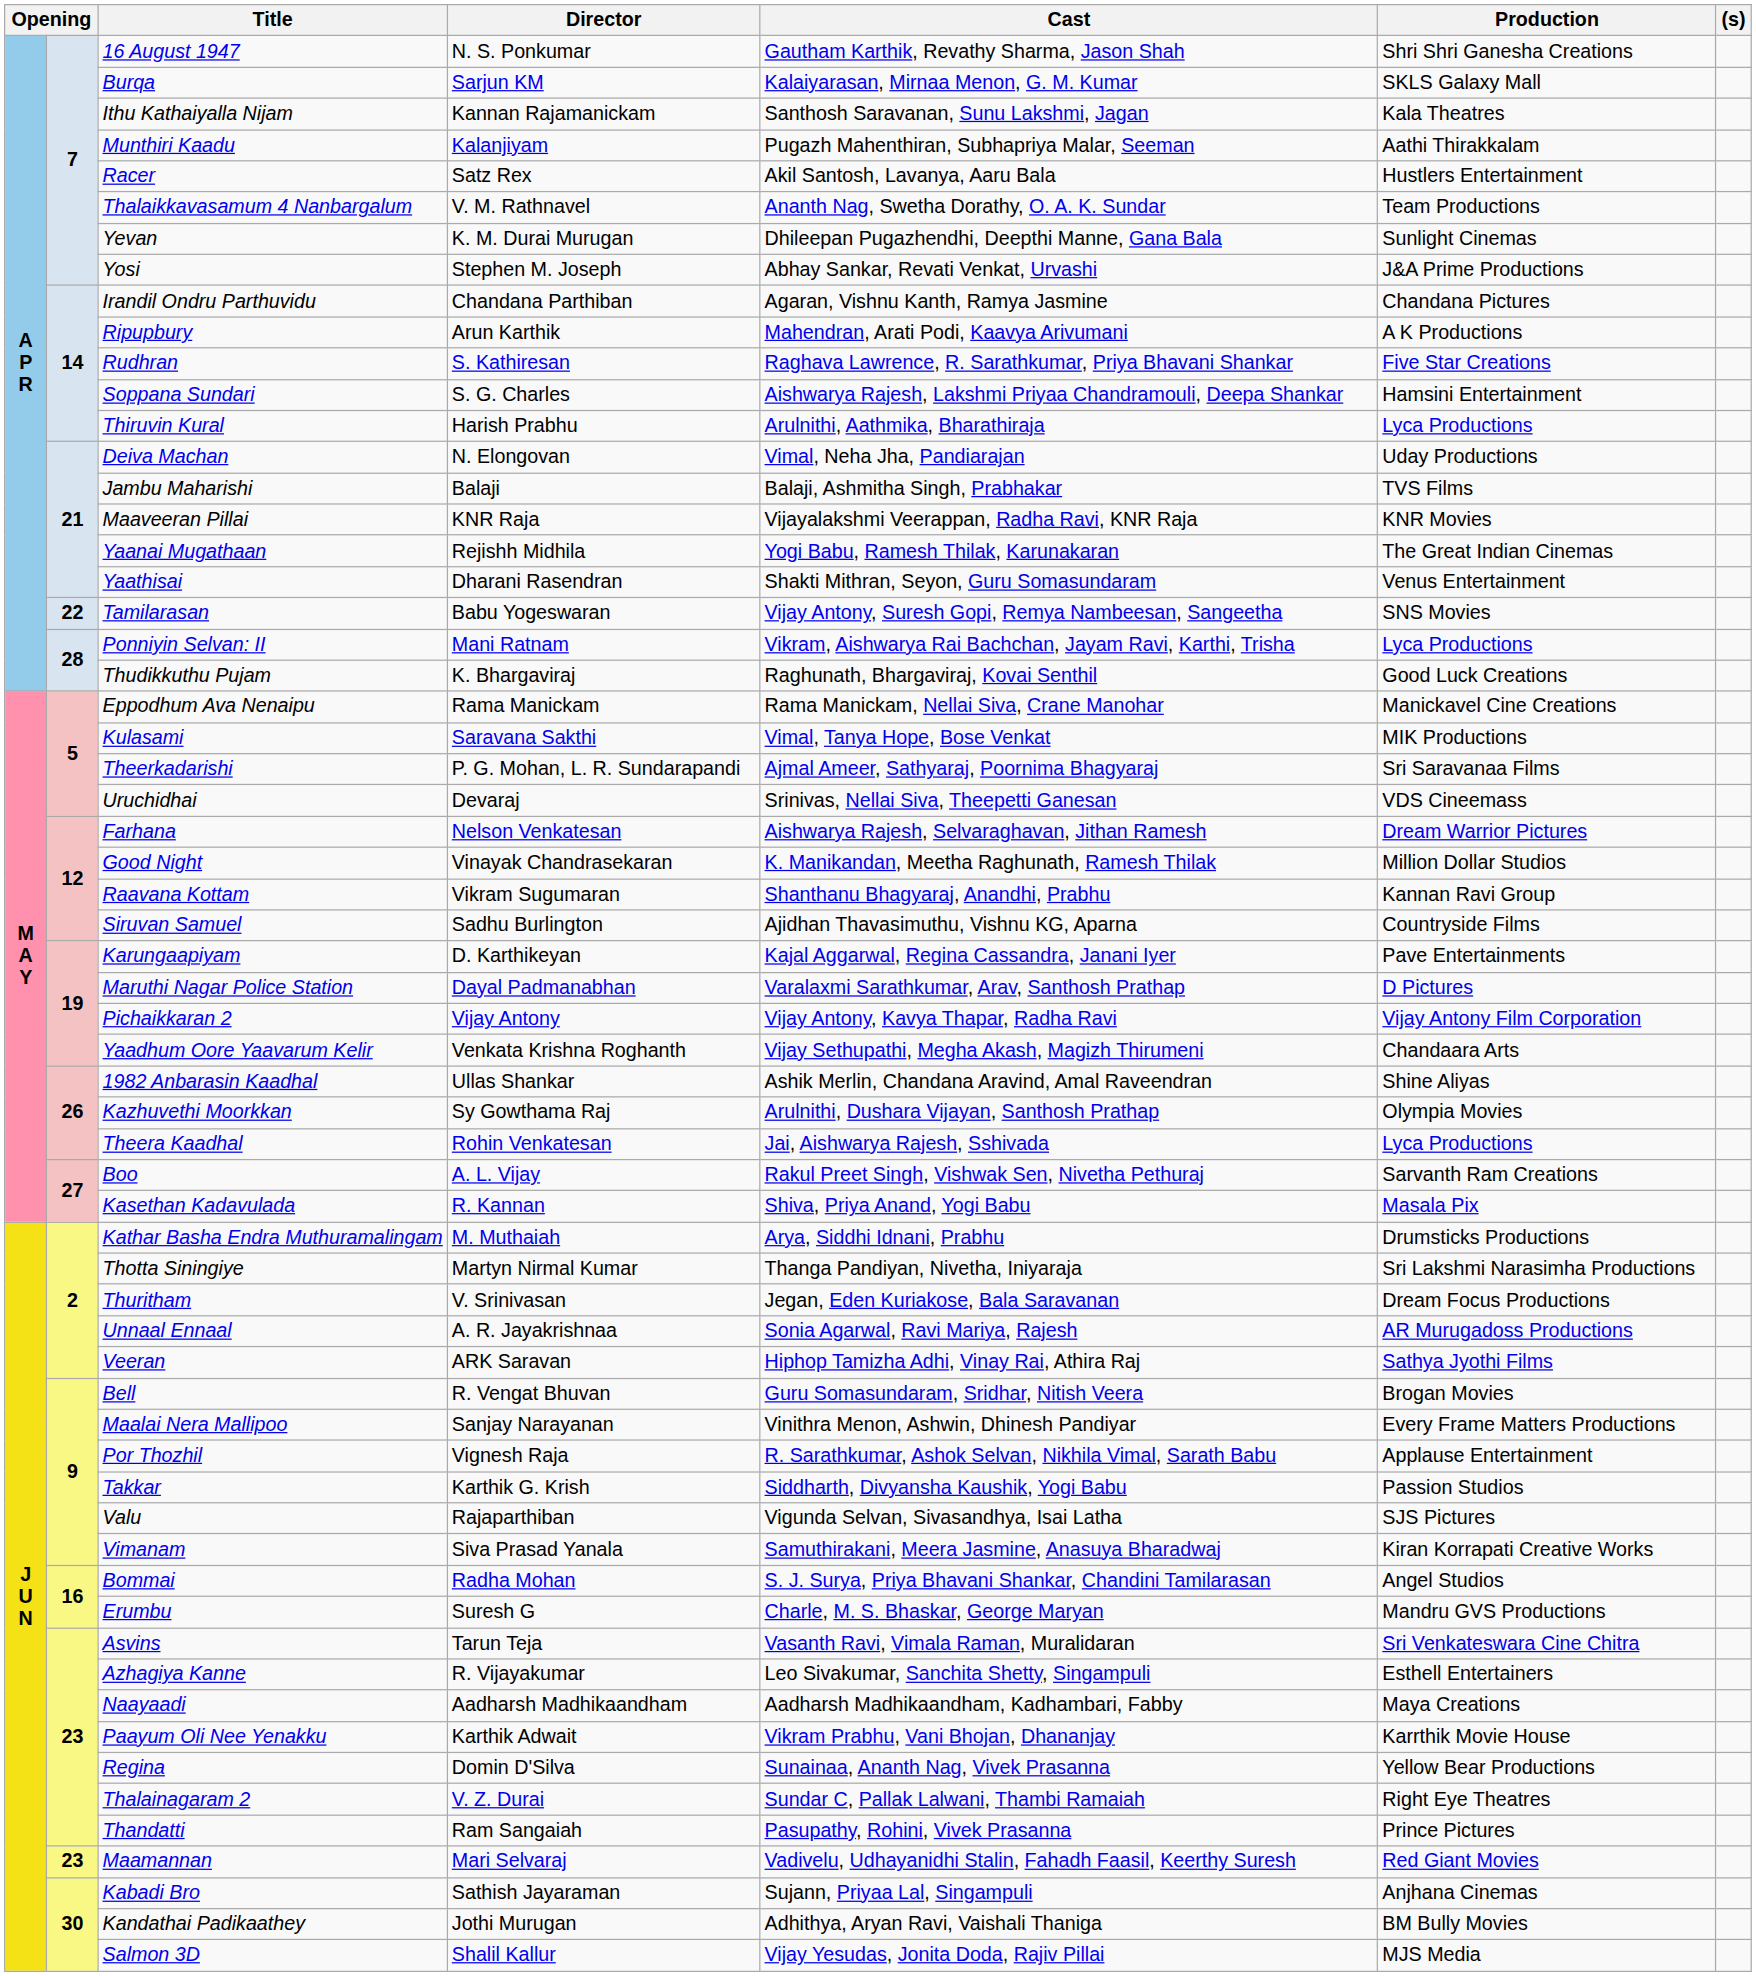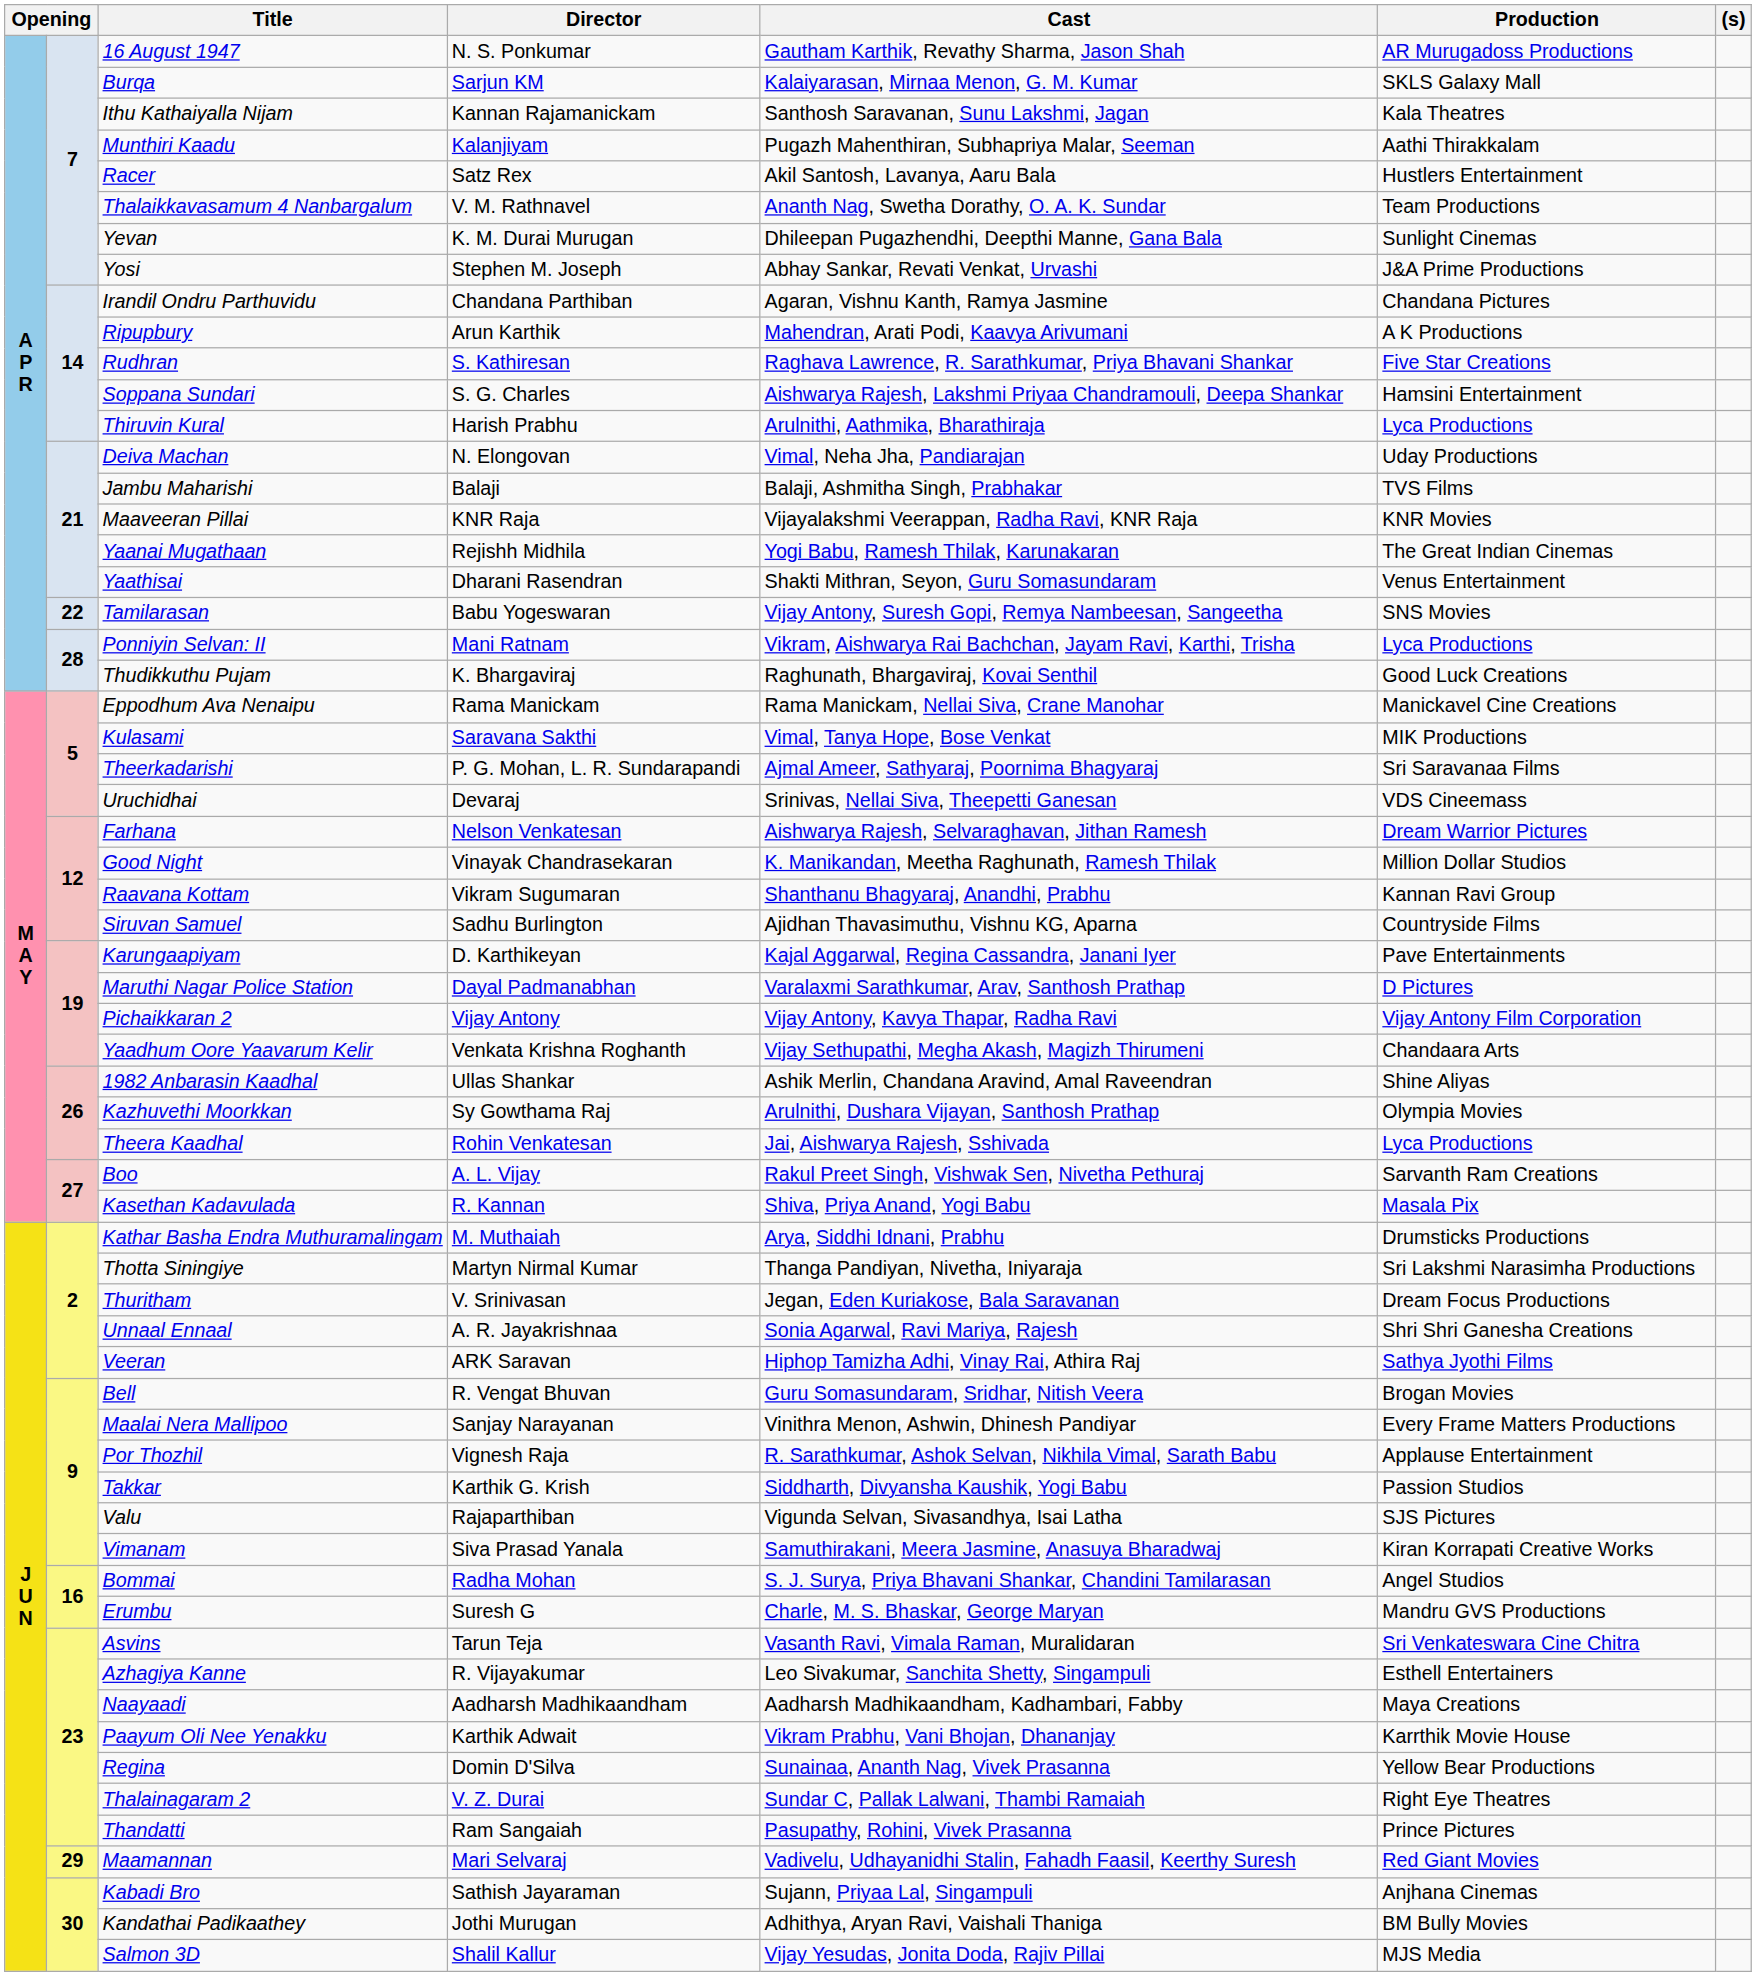16 August 1947 | Production: Shri Shri Ganesha Creations -> AR Murugadoss Productions
Unnaal Ennaal | Production: AR Murugadoss Productions -> Shri Shri Ganesha Creations
Maamannan | column 2: 23 -> 29
